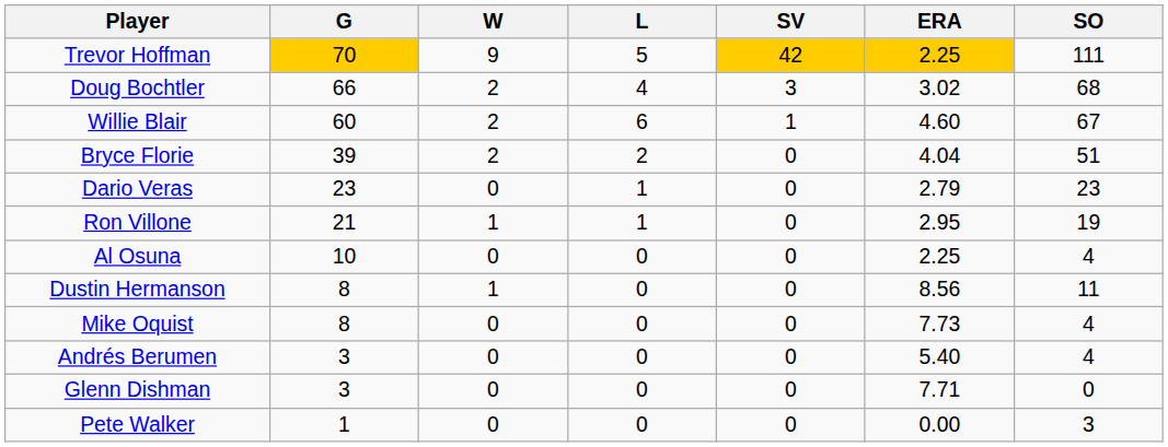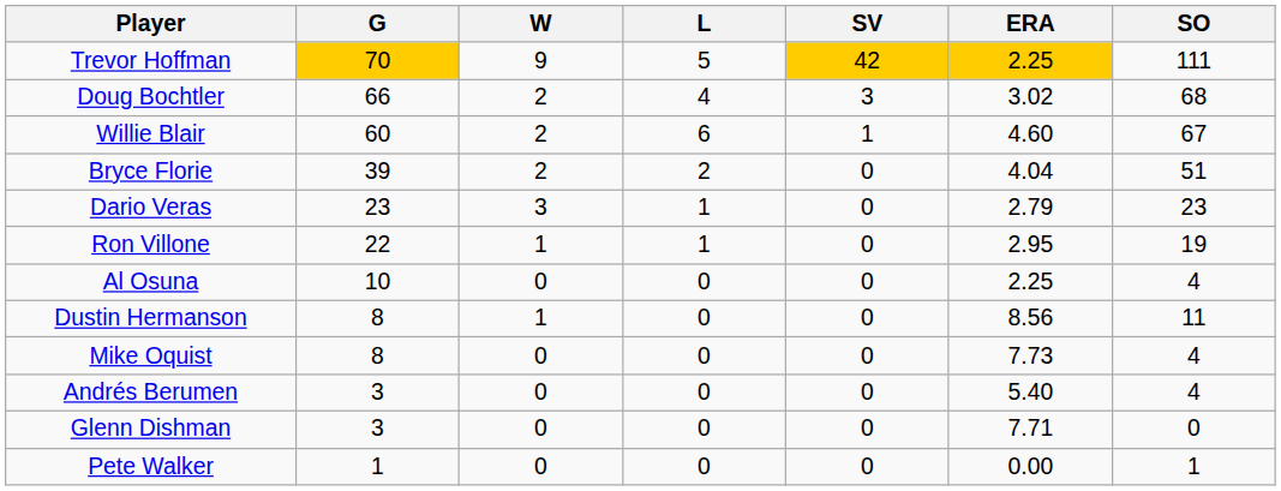Dario Veras | W: 0 -> 3
Ron Villone | G: 21 -> 22
Pete Walker | SO: 3 -> 1
